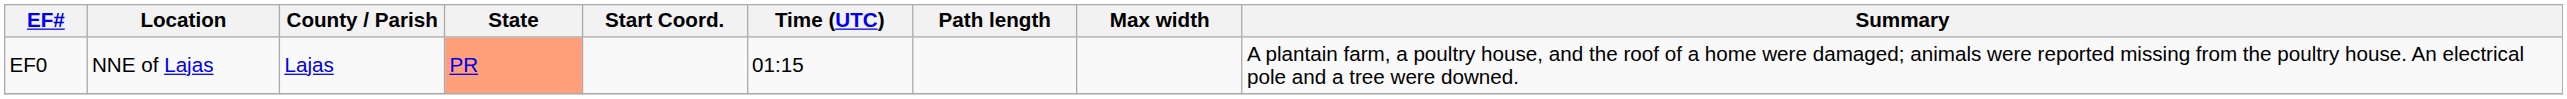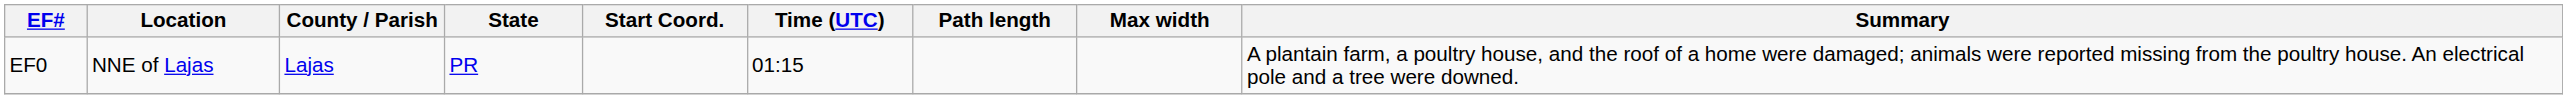EF0 | State: lightsalmon background -> no background
